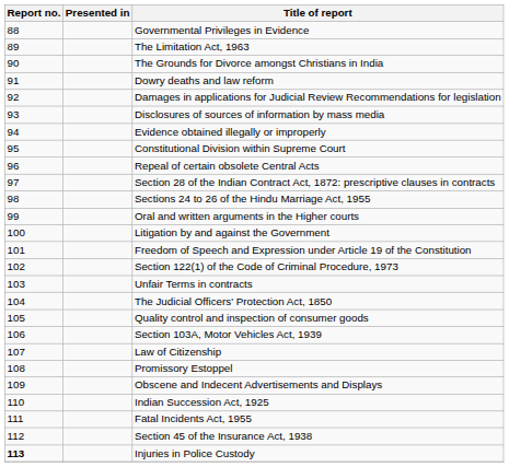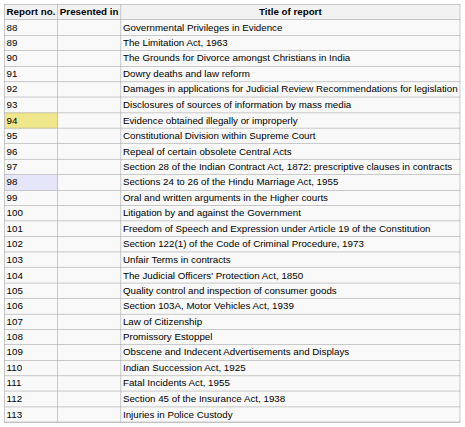Evidence obtained illegally or improperly | Report no.: no background -> khaki background
Sections 24 to 26 of the Hindu Marriage Act, 1955 | Report no.: no background -> lavender background
Injuries in Police Custody | Report no.: bold -> normal
